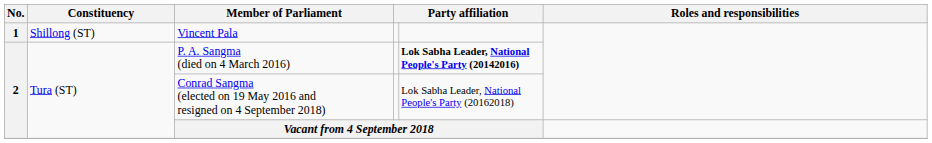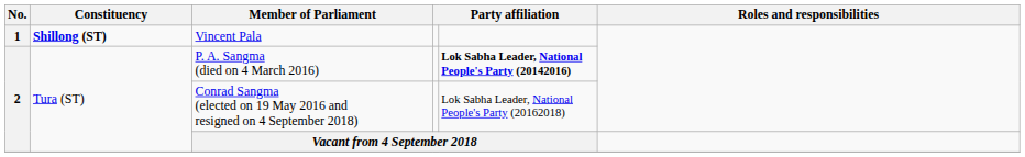Vincent Pala | Constituency: normal -> bold
